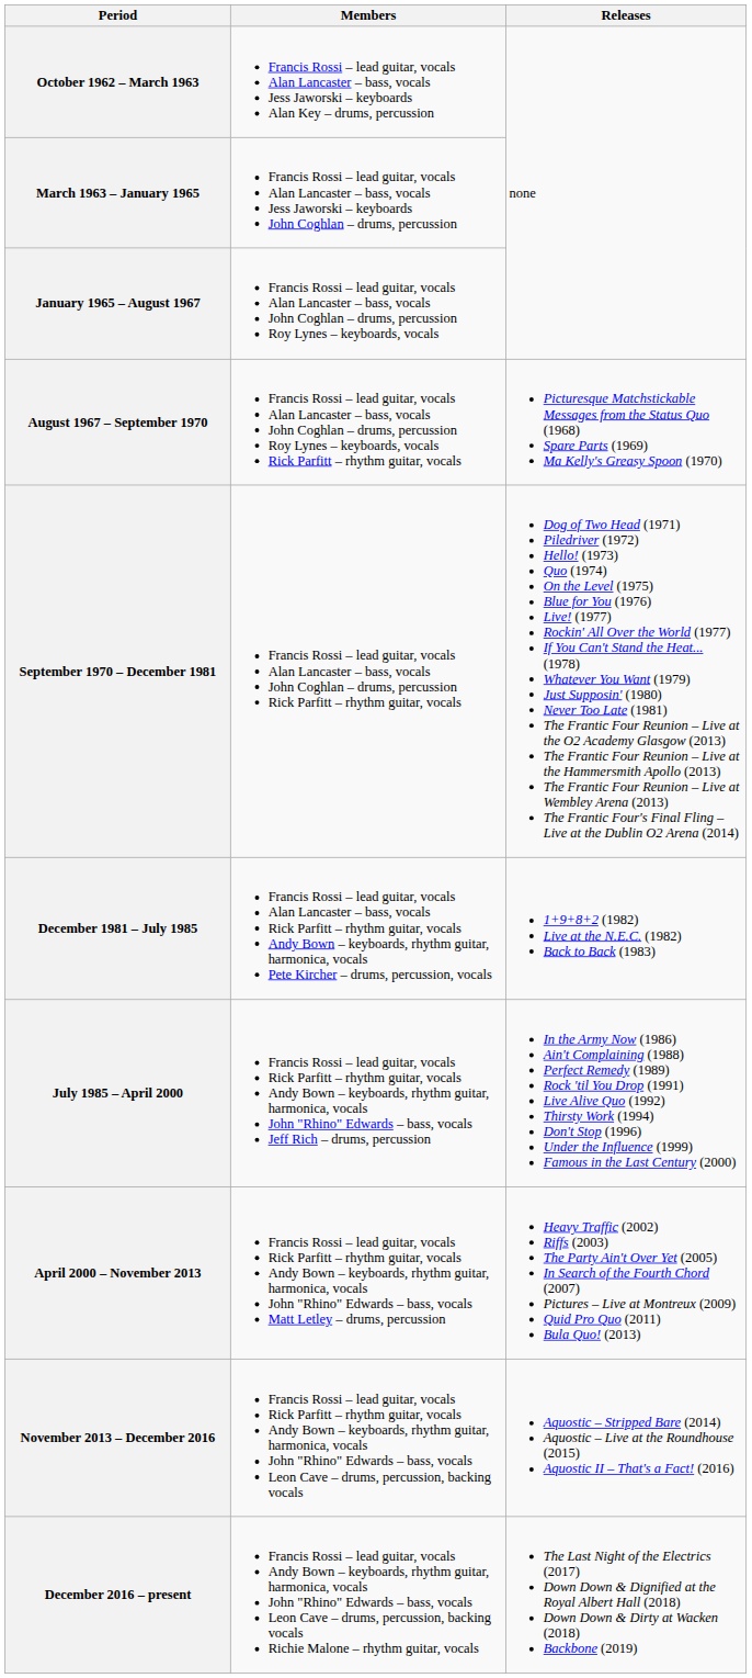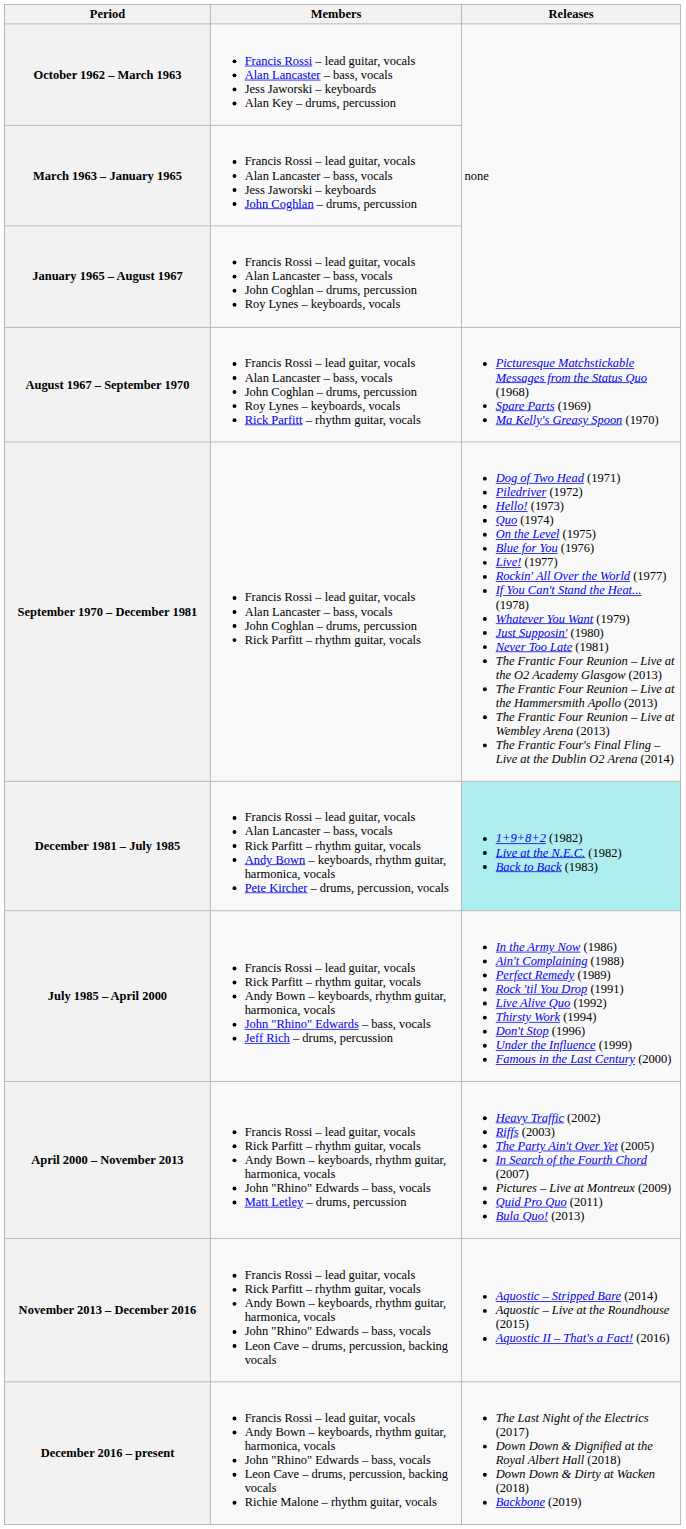December 1981 – July 1985 | Releases: no background -> paleturquoise background
